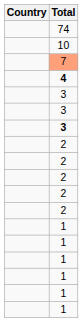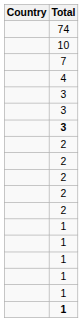row 4 | Total: lightsalmon background -> no background
row 5 | Total: bold -> normal
row 19 | Total: normal -> bold
